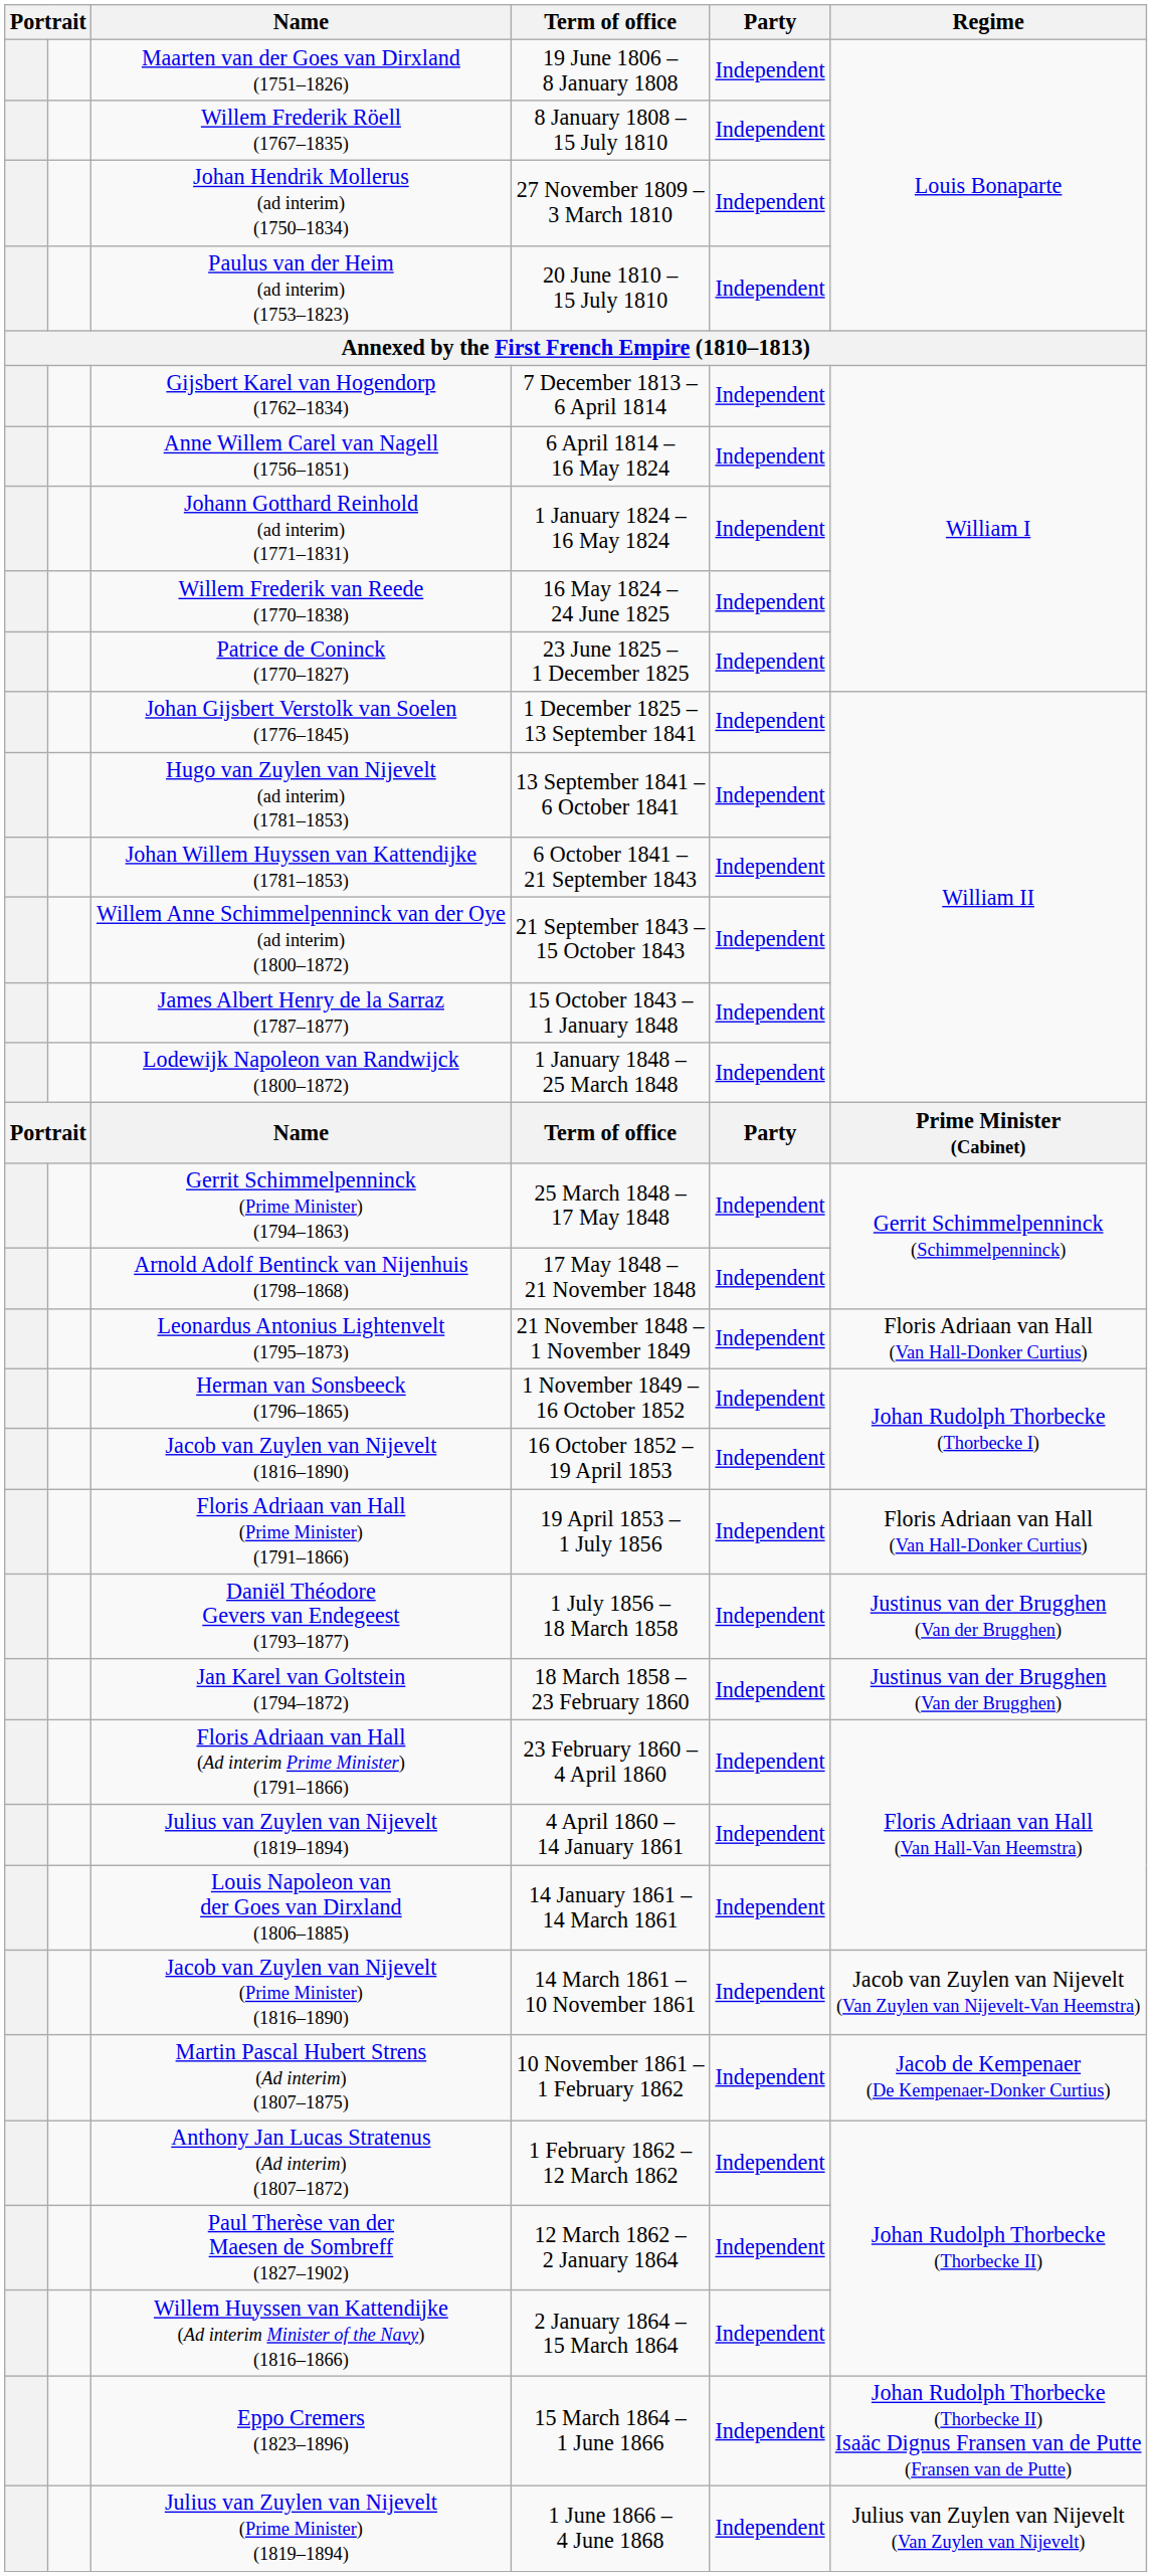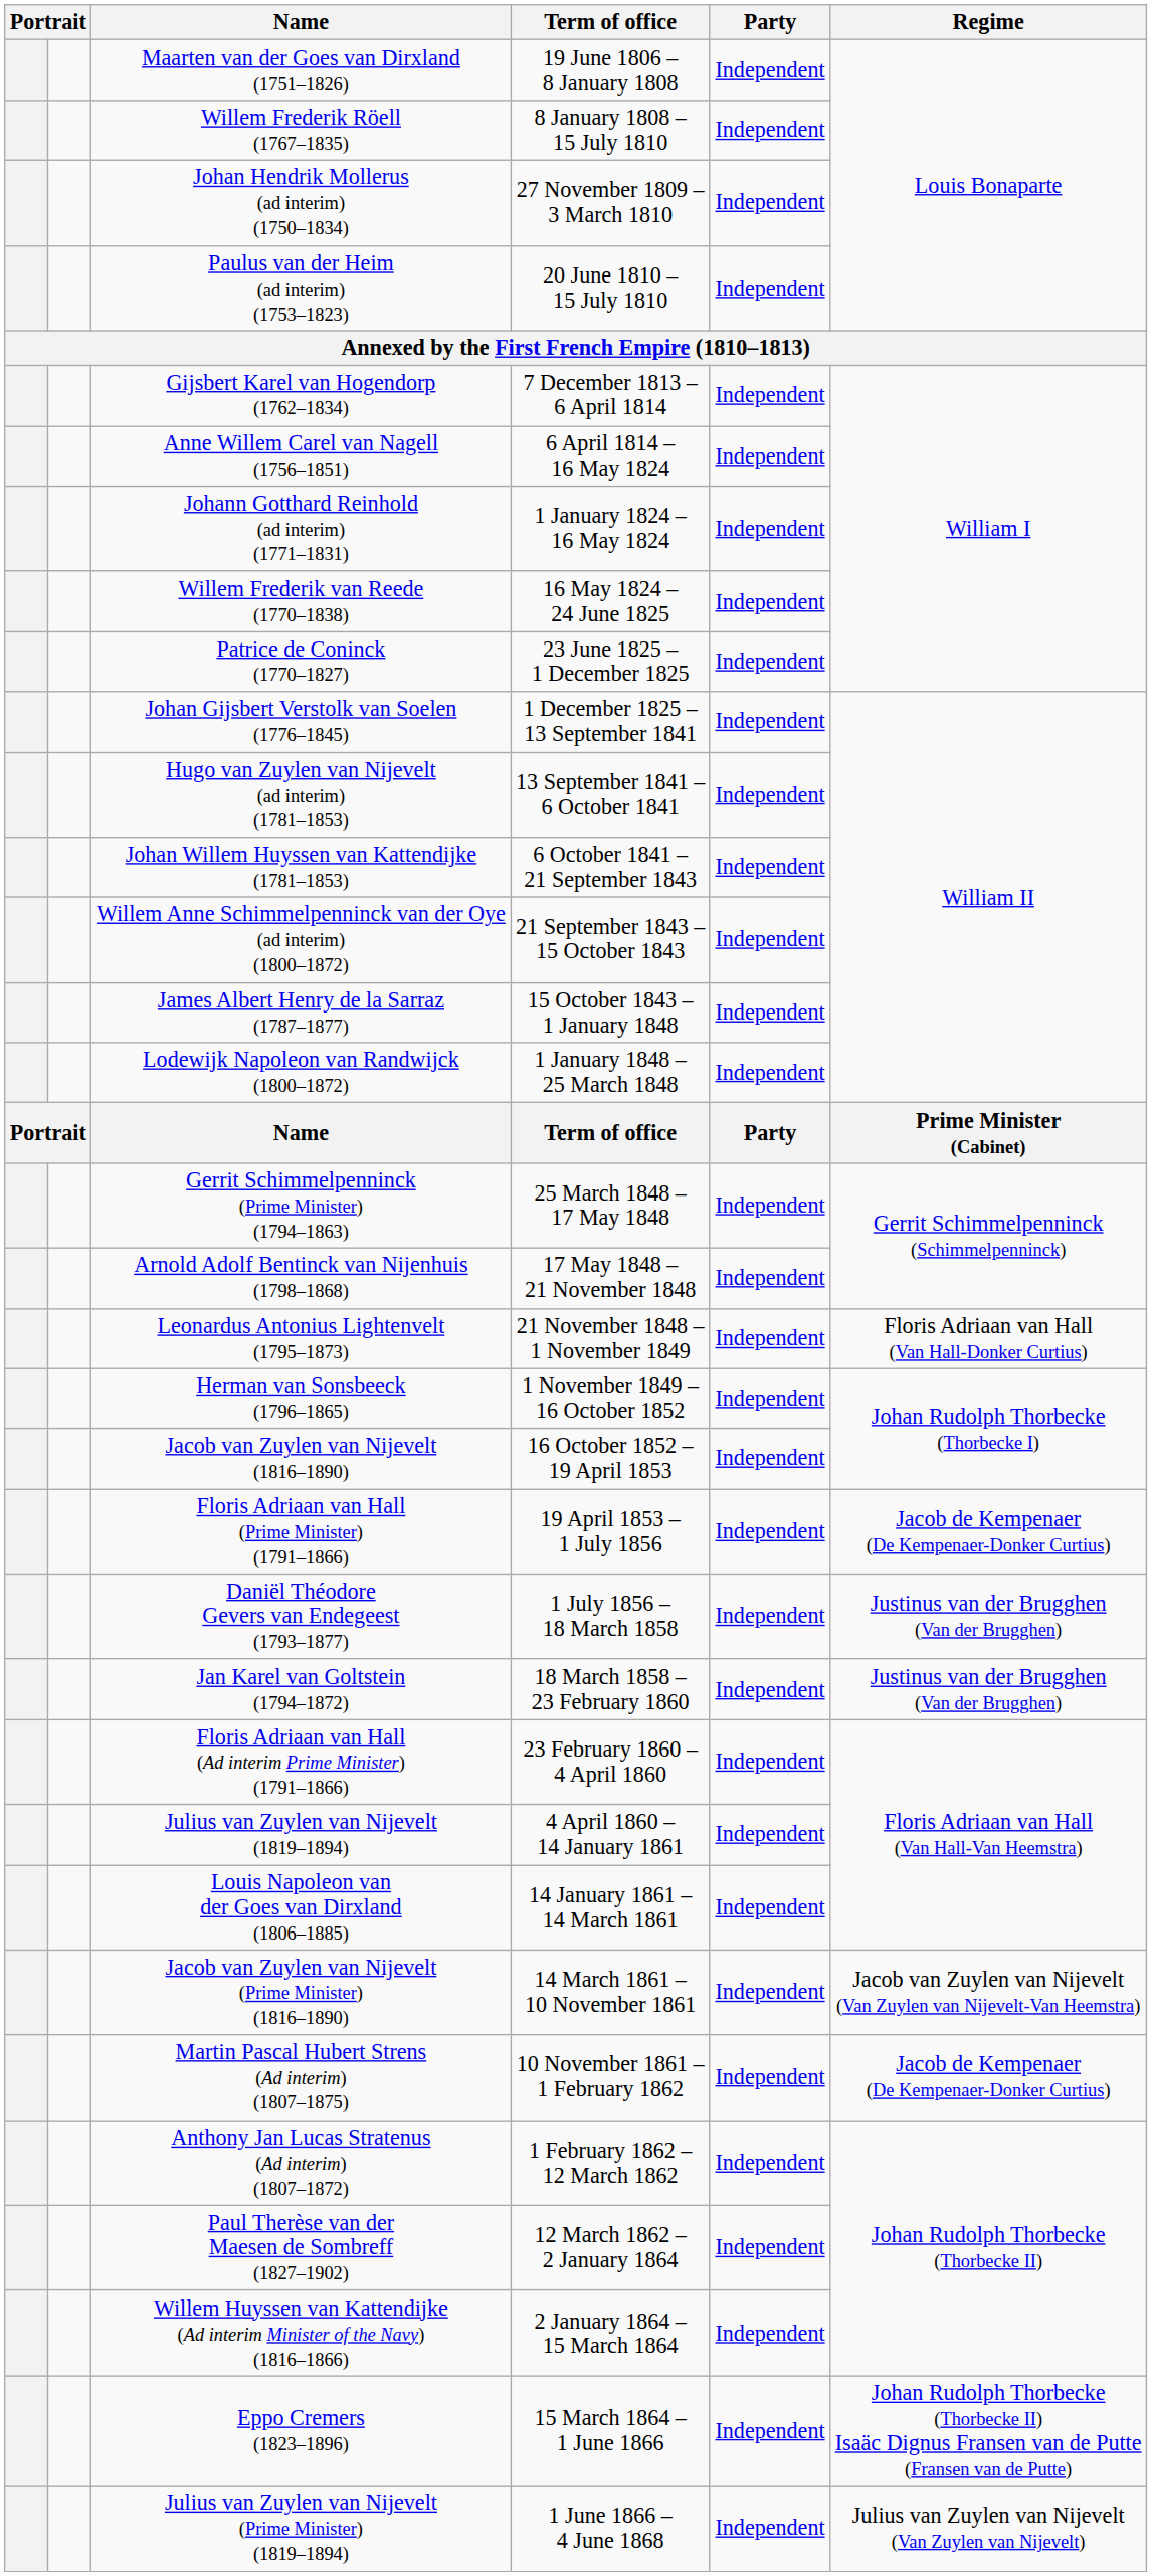Floris Adriaan van Hall (Prime Minister) (1791–1866) | Regime: Floris Adriaan van Hall (Van Hall-Donker Curtius) -> Jacob de Kempenaer (De Kempenaer-Donker Curtius)
